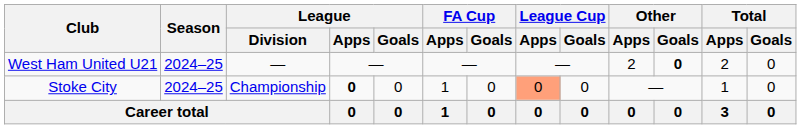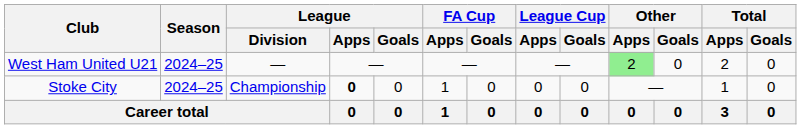West Ham United U21 | Other / Apps: no background -> lightgreen background
West Ham United U21 | Other / Goals: bold -> normal
Stoke City | League Cup / Apps: lightsalmon background -> no background
